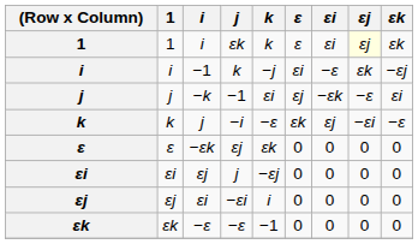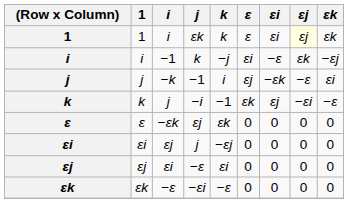row 4 | k: εi -> i
row 5 | k: −ε -> −1
row 8 | j: −εi -> −ε
row 8 | k: i -> εi
row 9 | j: −ε -> −εi
row 9 | k: −1 -> −ε
